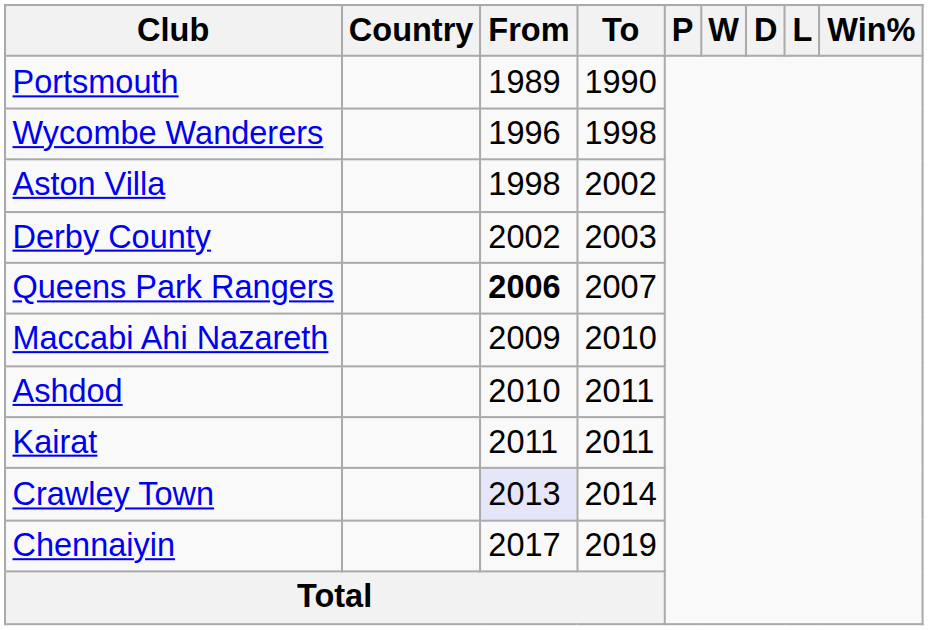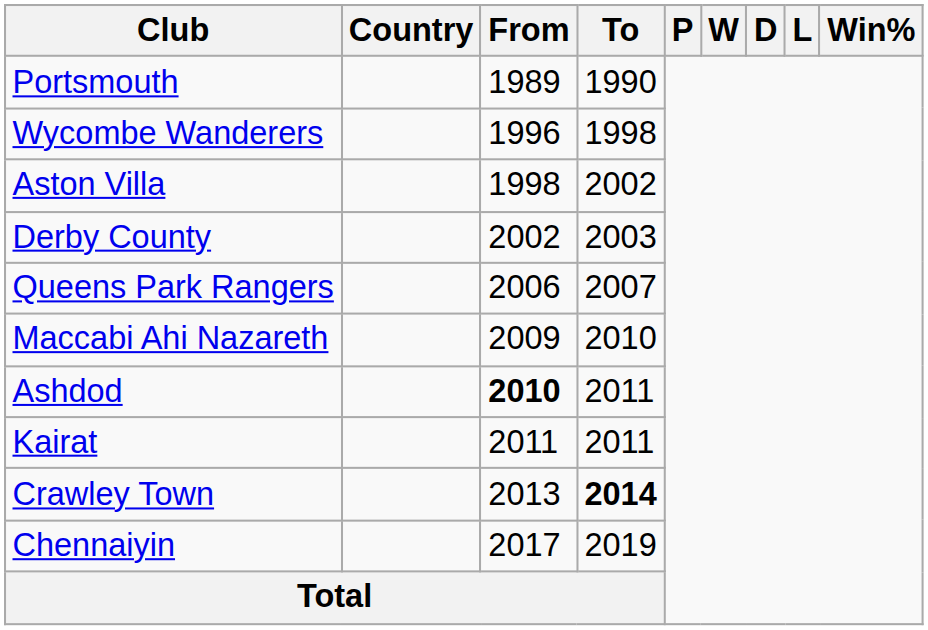Queens Park Rangers | From: bold -> normal
Ashdod | From: normal -> bold
Crawley Town | From: lavender background -> no background
Crawley Town | To: normal -> bold
